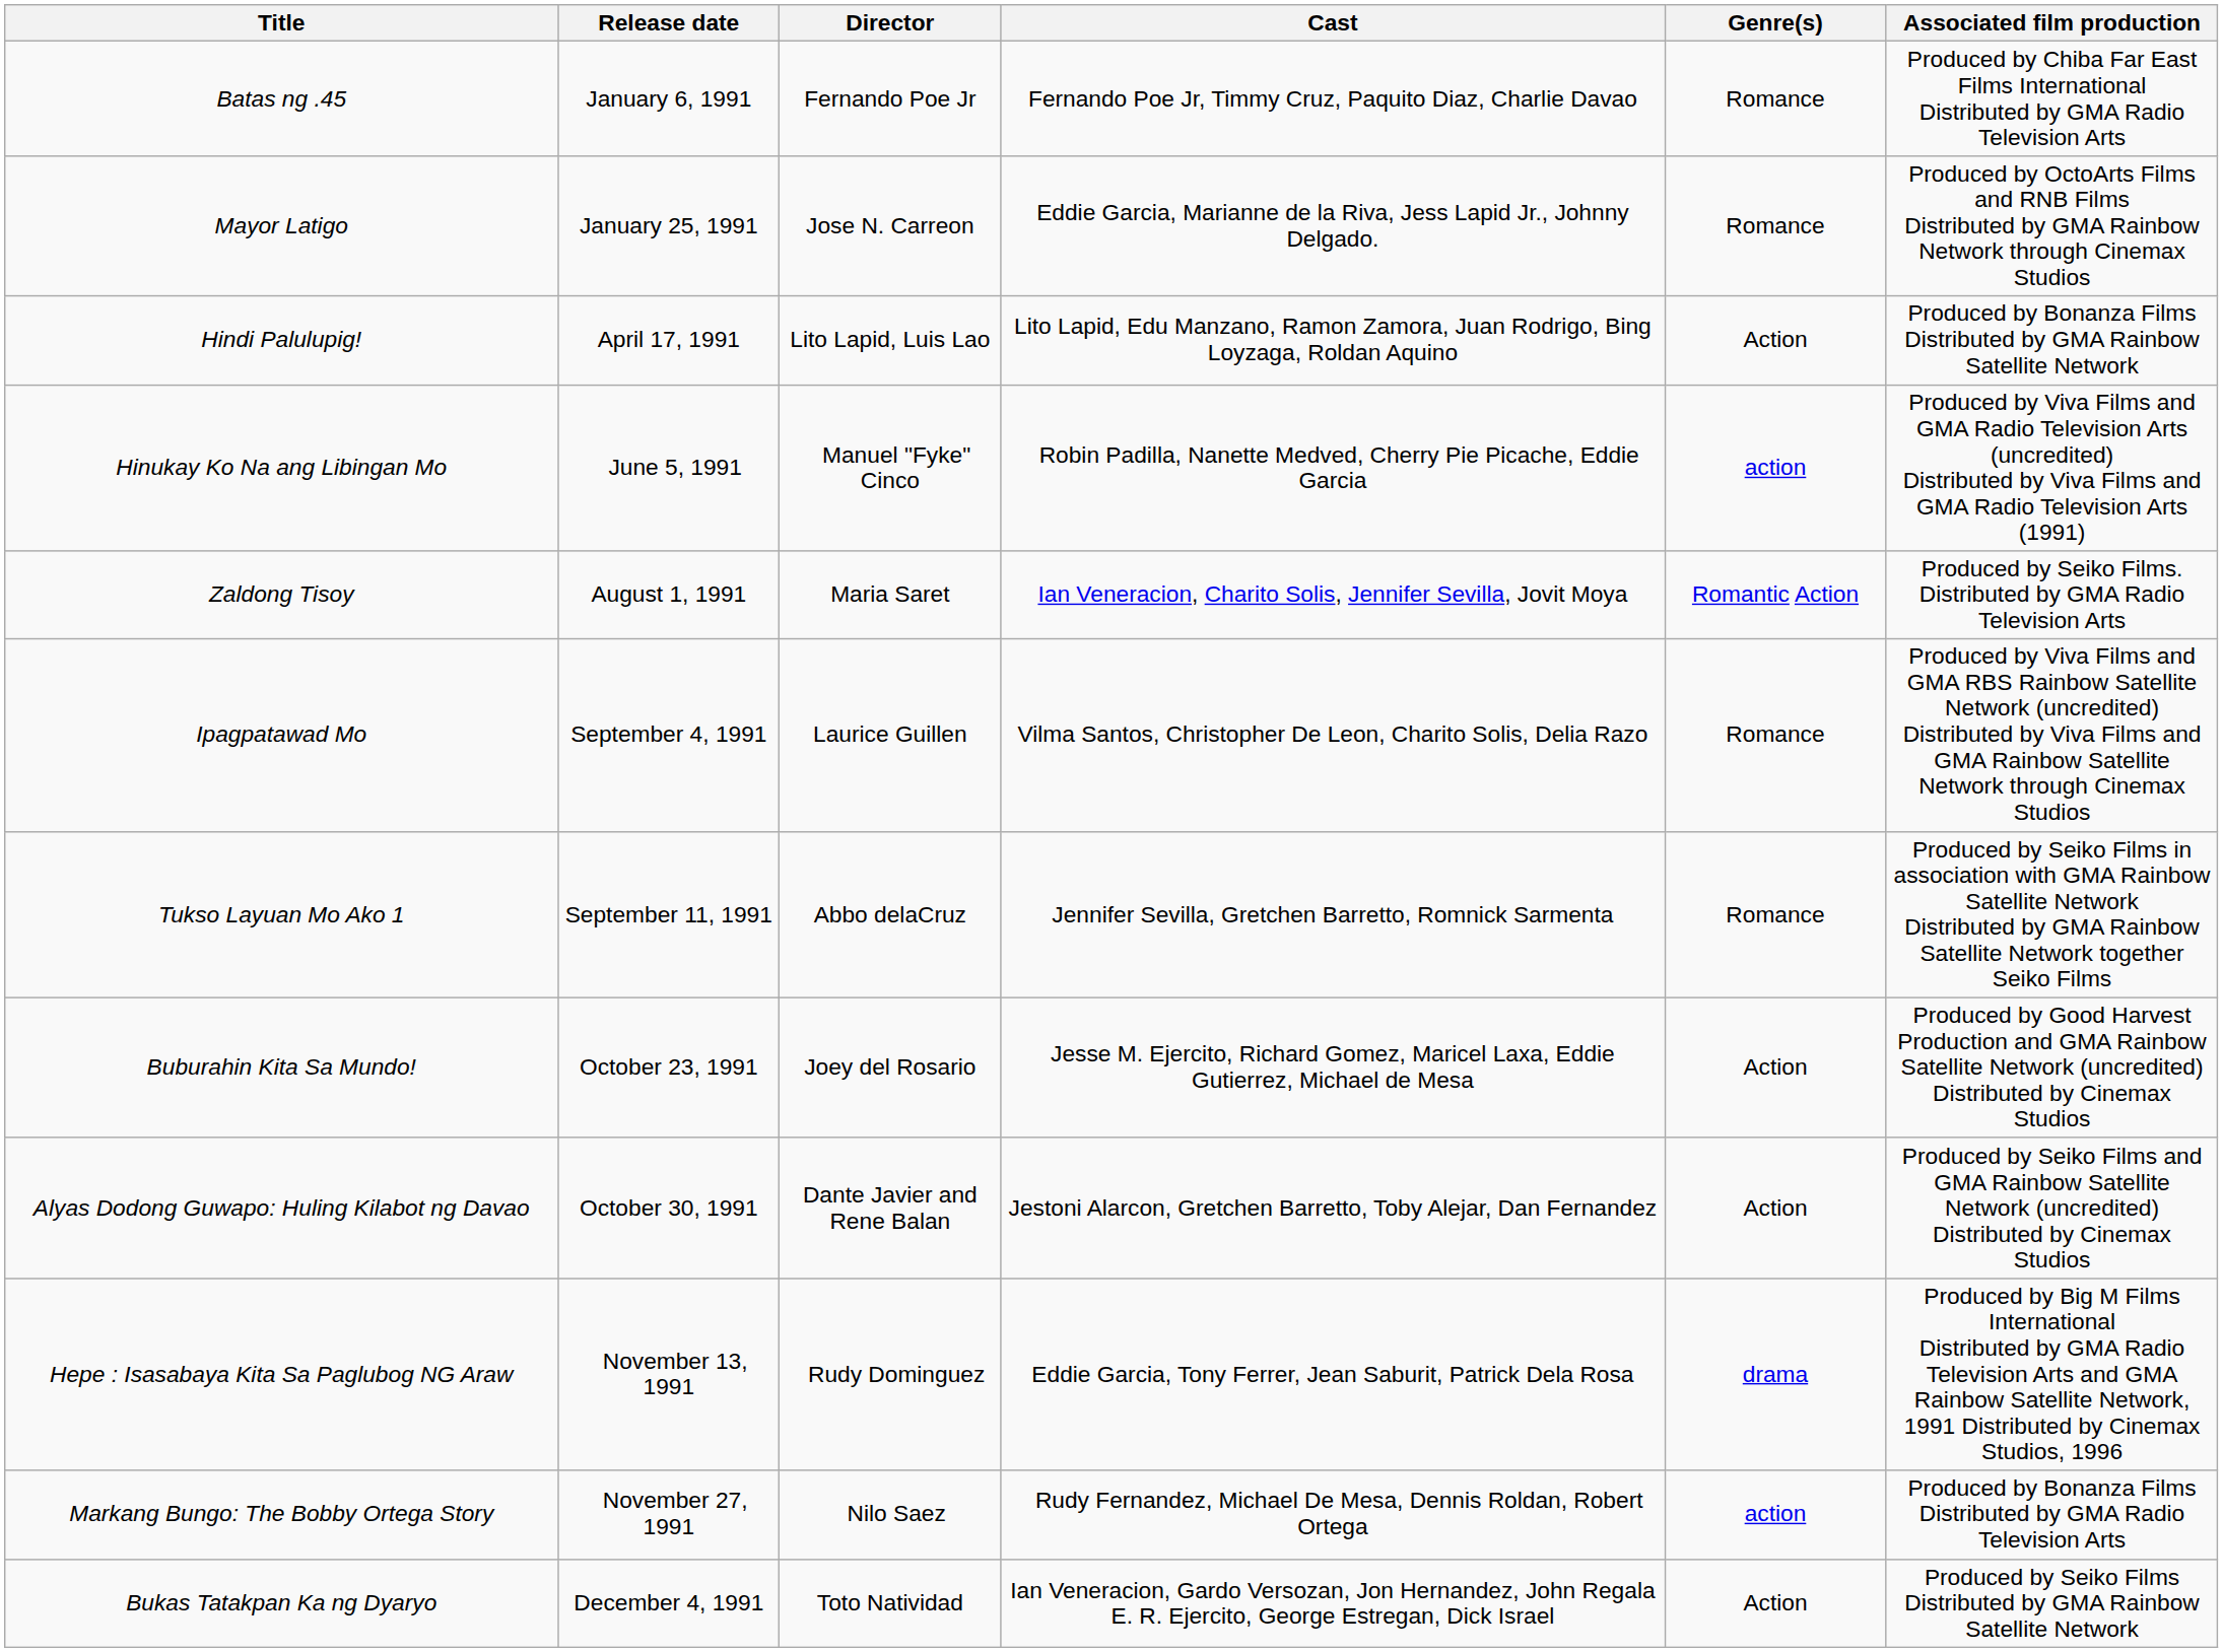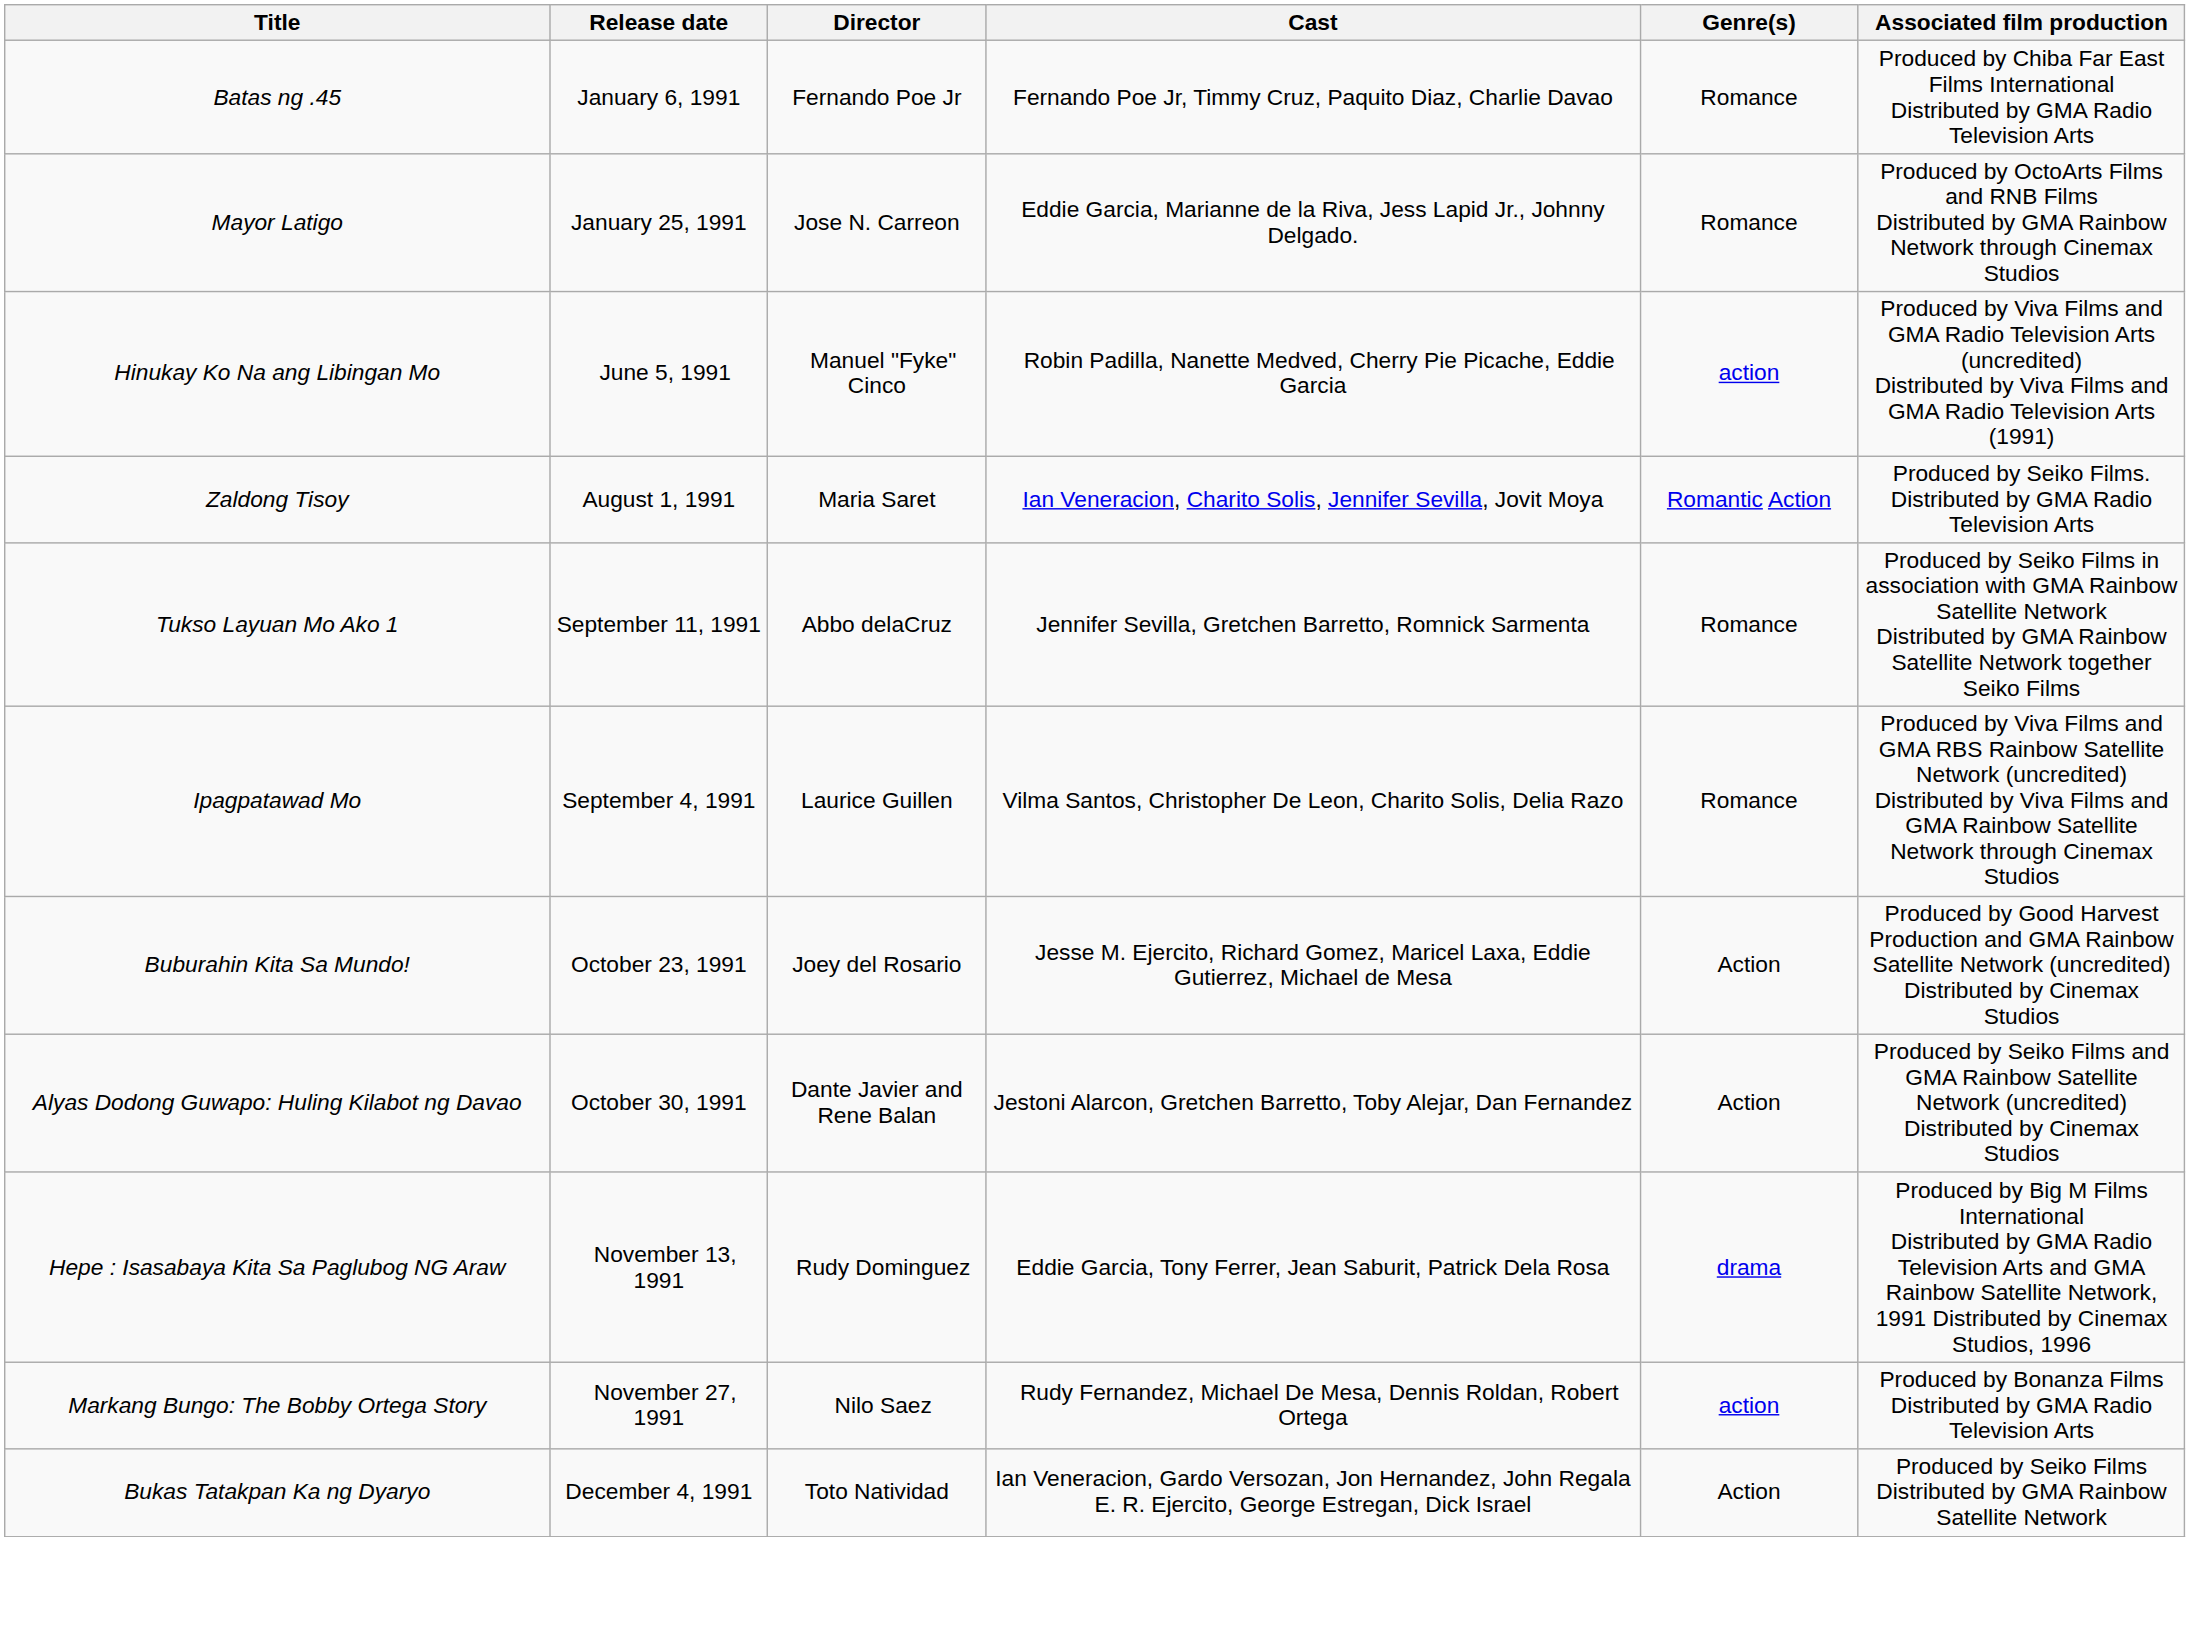- row: Hindi Palulupig! | April 17, 1991 | Lito Lapid, Luis Lao | Lito Lapid, Edu Manzano, Ramon Zamora, Juan Rodrigo, Bing Loyzaga, Roldan Aquino | Action | Produced by Bonanza Films Distributed by GMA Rainbow Satellite Network
rows swapped: Ipagpatawad Mo <-> Tukso Layuan Mo Ako 1
